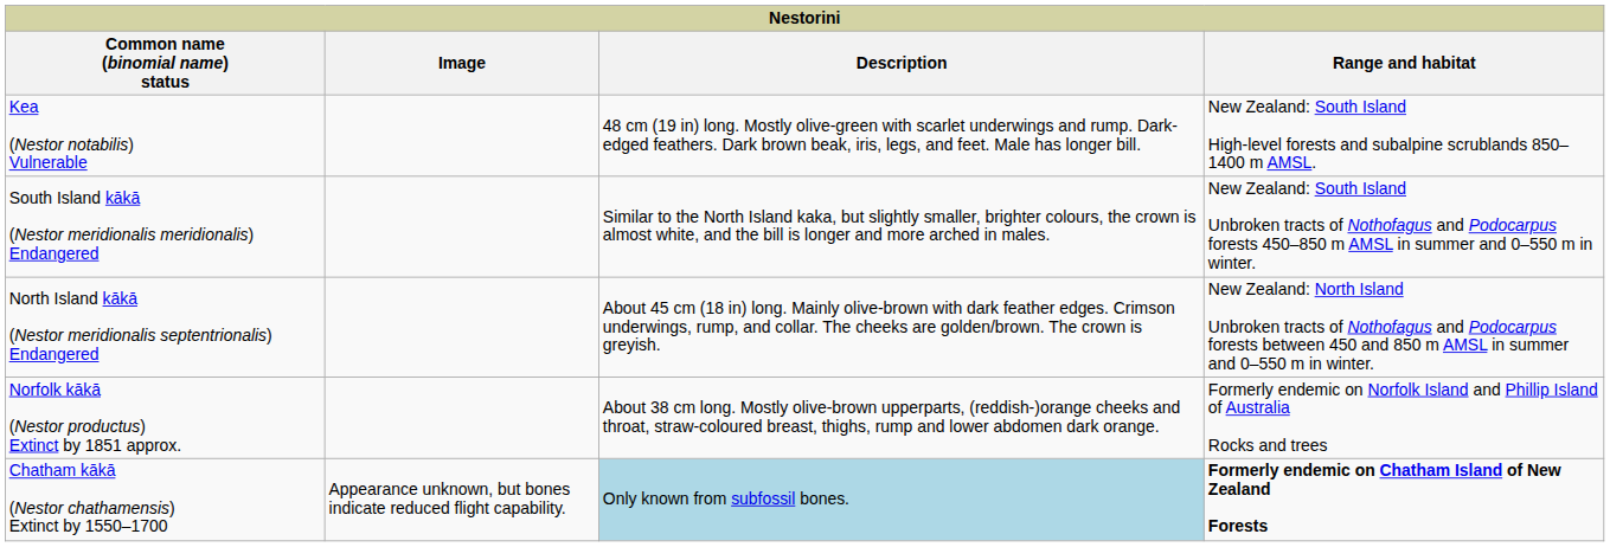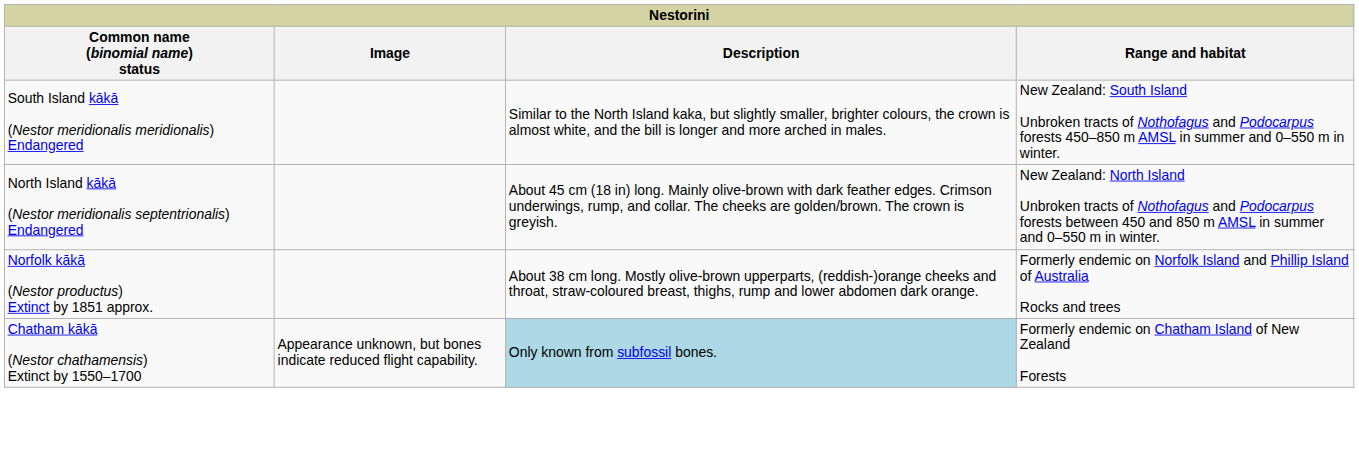- row: Kea (Nestor notabilis) Vulnerable | 48 cm (19 in) long. Mostly olive-green with scarlet underwings and rump. Dark-edged feathers. Dark brown beak, iris, legs, and feet. Male has longer bill. | New Zealand: South Island High-level forests and subalpine scrublands 850–1400 m AMSL.
Chatham kākā (Nestor chathamensis) Extinct by 1550–1700 | Range and habitat: bold -> normal
